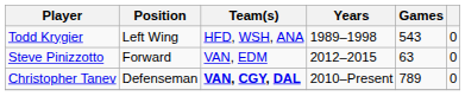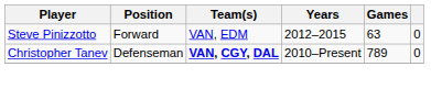- row: Todd Krygier | Left Wing | HFD, WSH, ANA | 1989–1998 | 543 | 0
